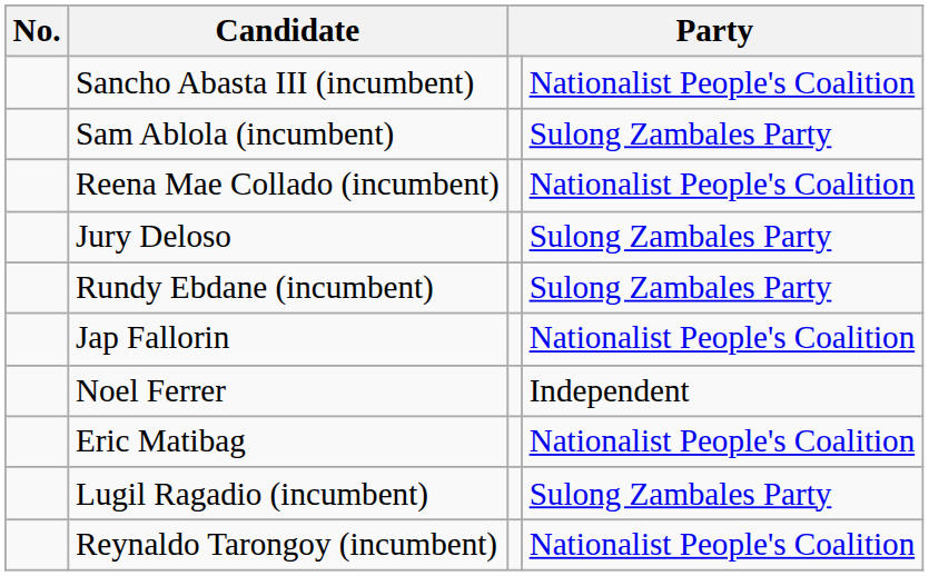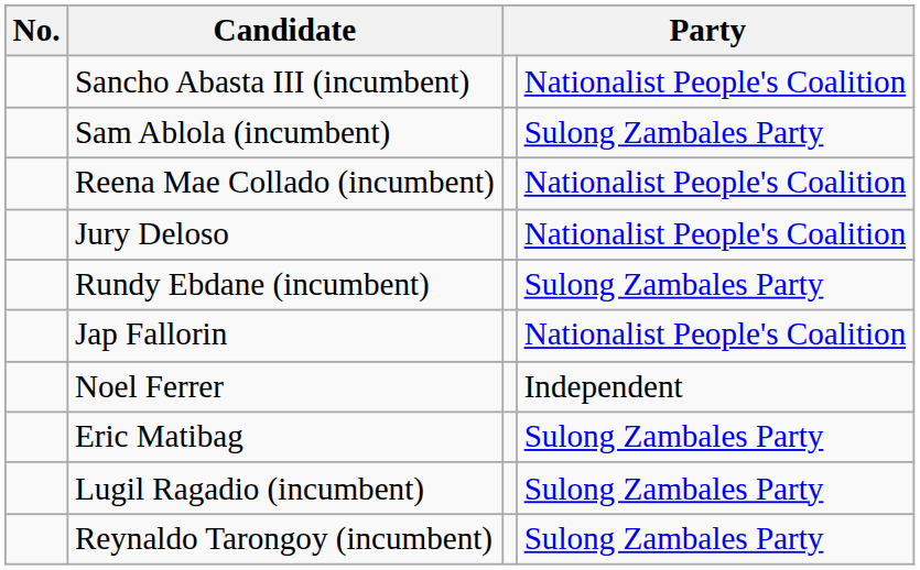Jury Deloso | column 4: Sulong Zambales Party -> Nationalist People's Coalition
Eric Matibag | column 4: Nationalist People's Coalition -> Sulong Zambales Party
Reynaldo Tarongoy (incumbent) | column 4: Nationalist People's Coalition -> Sulong Zambales Party
